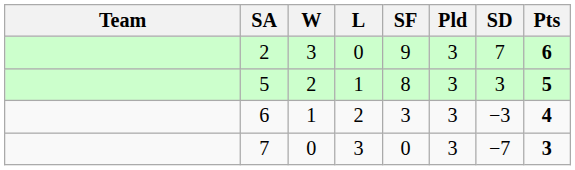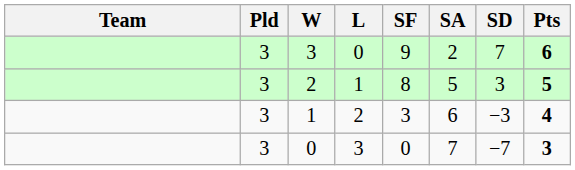columns swapped: Pld <-> SA
